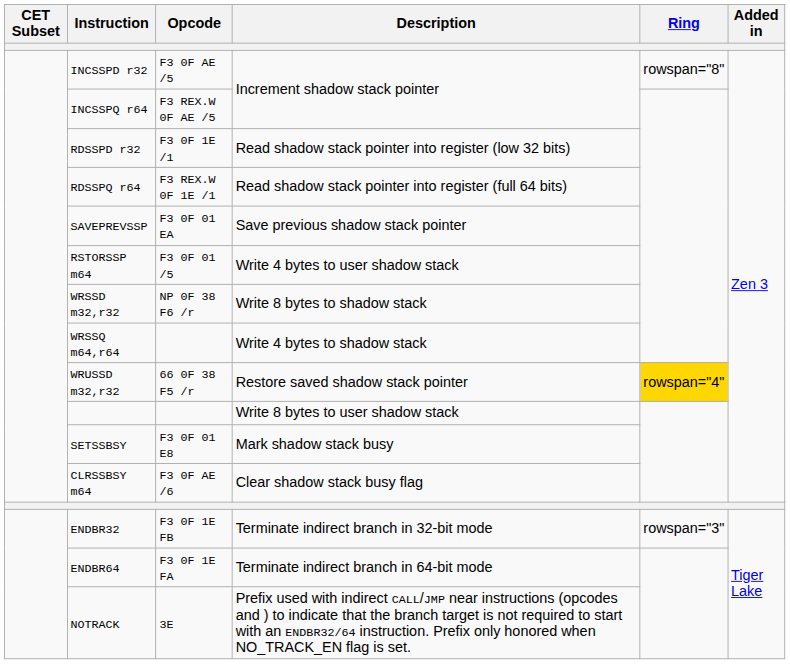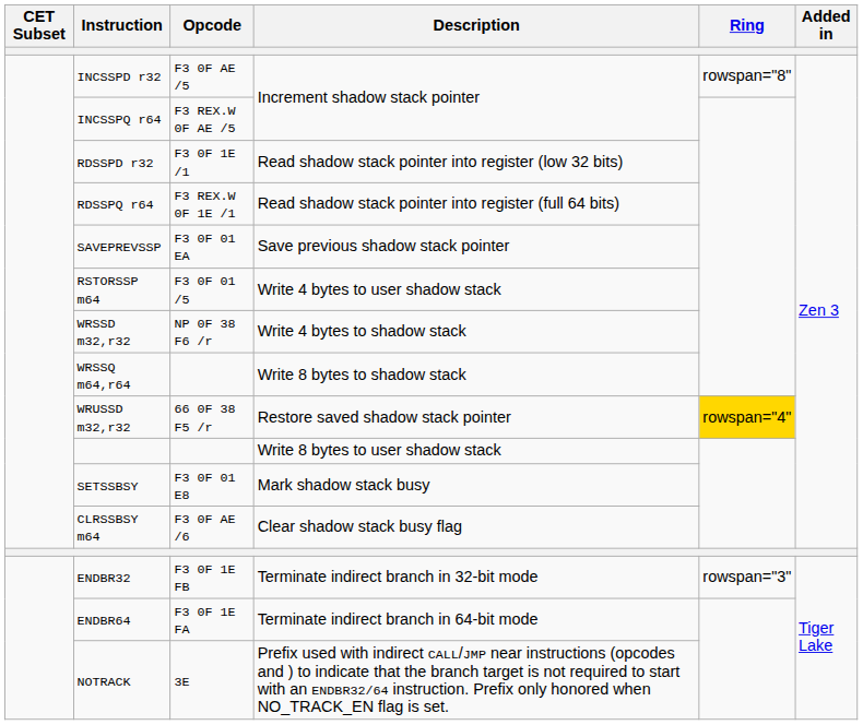WRSSD m32,r32 | Description: Write 8 bytes to shadow stack -> Write 4 bytes to shadow stack
WRSSQ m64,r64 | Description: Write 4 bytes to shadow stack -> Write 8 bytes to shadow stack
